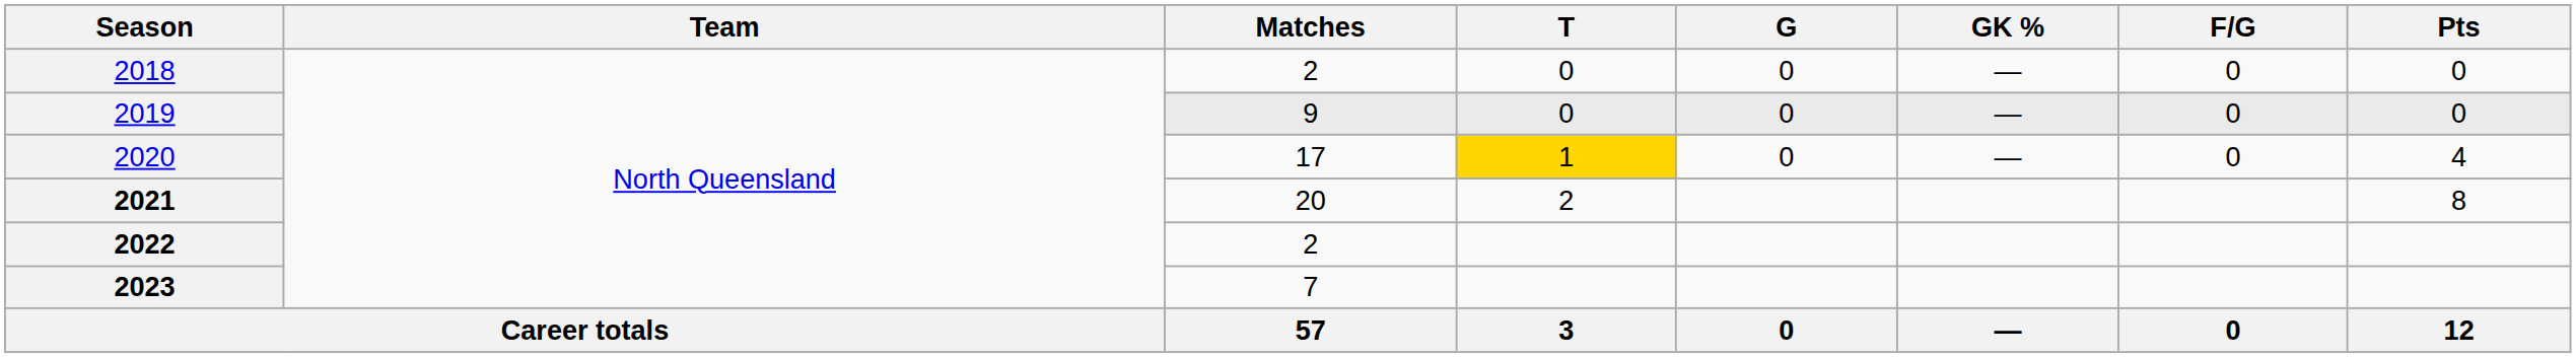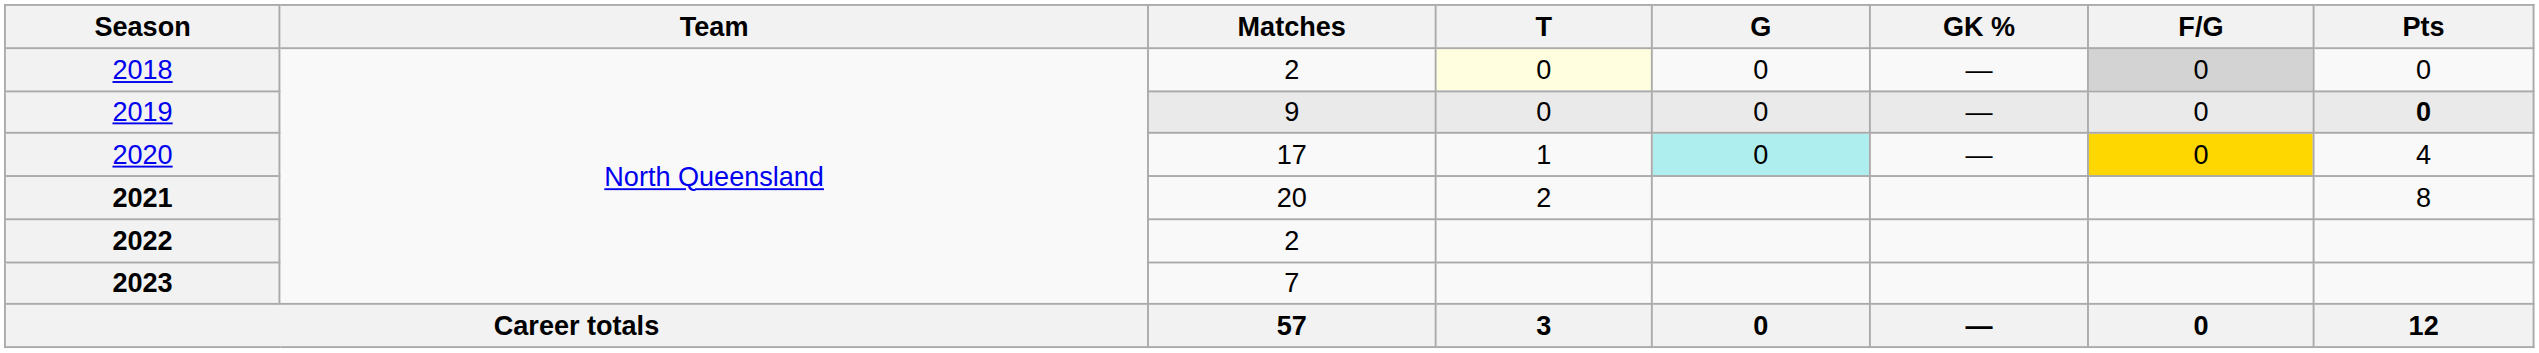2018 | T: no background -> lightyellow background
2018 | F/G: no background -> lightgrey background
2019 | Pts: normal -> bold
2020 | T: gold background -> no background
2020 | G: no background -> paleturquoise background
2020 | F/G: no background -> gold background
